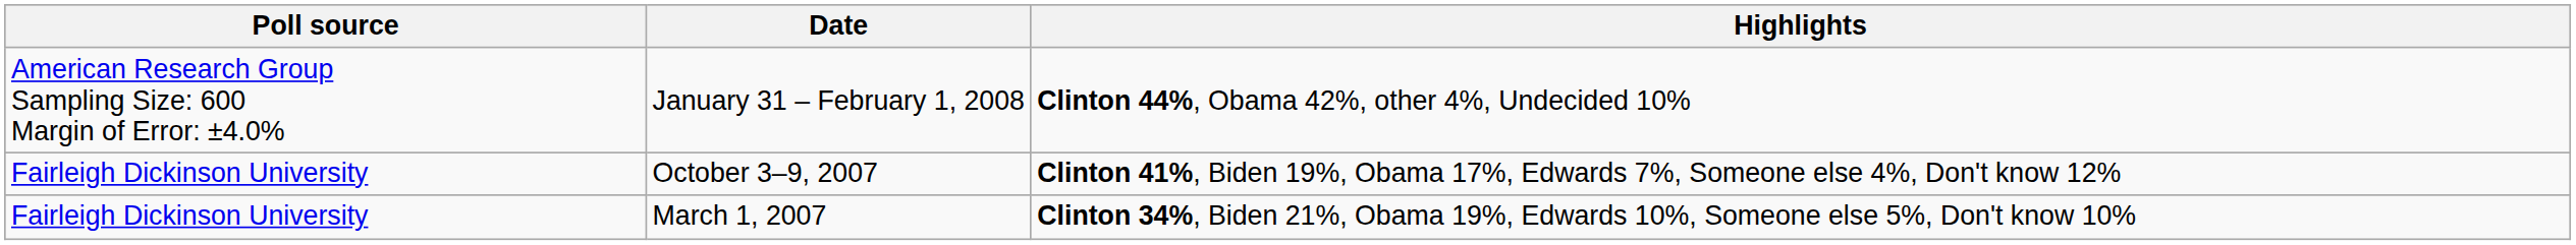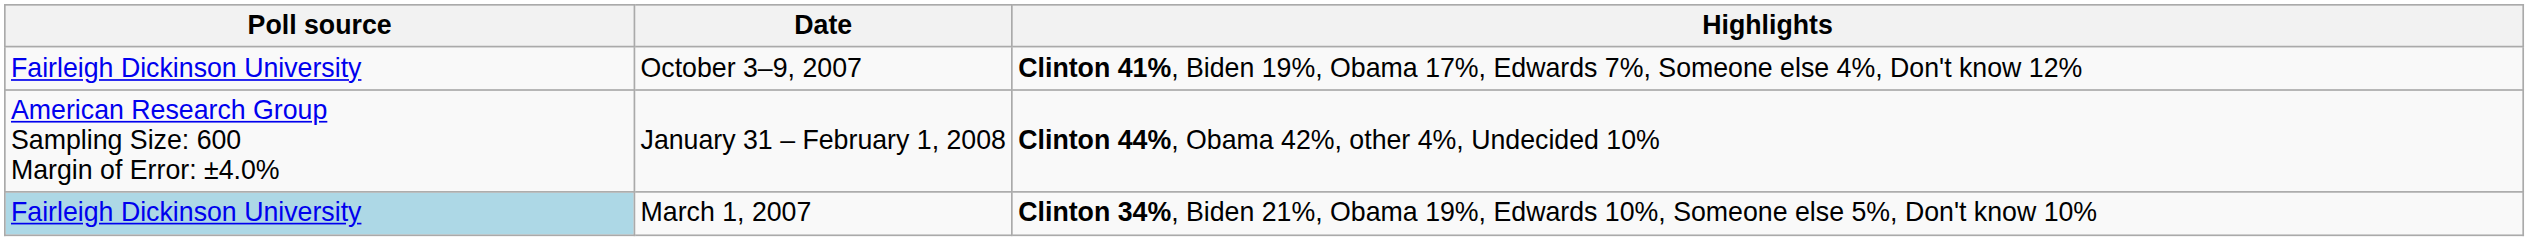rows swapped: January 31 – February 1, 2008 <-> October 3–9, 2007
March 1, 2007 | Poll source: no background -> lightblue background
